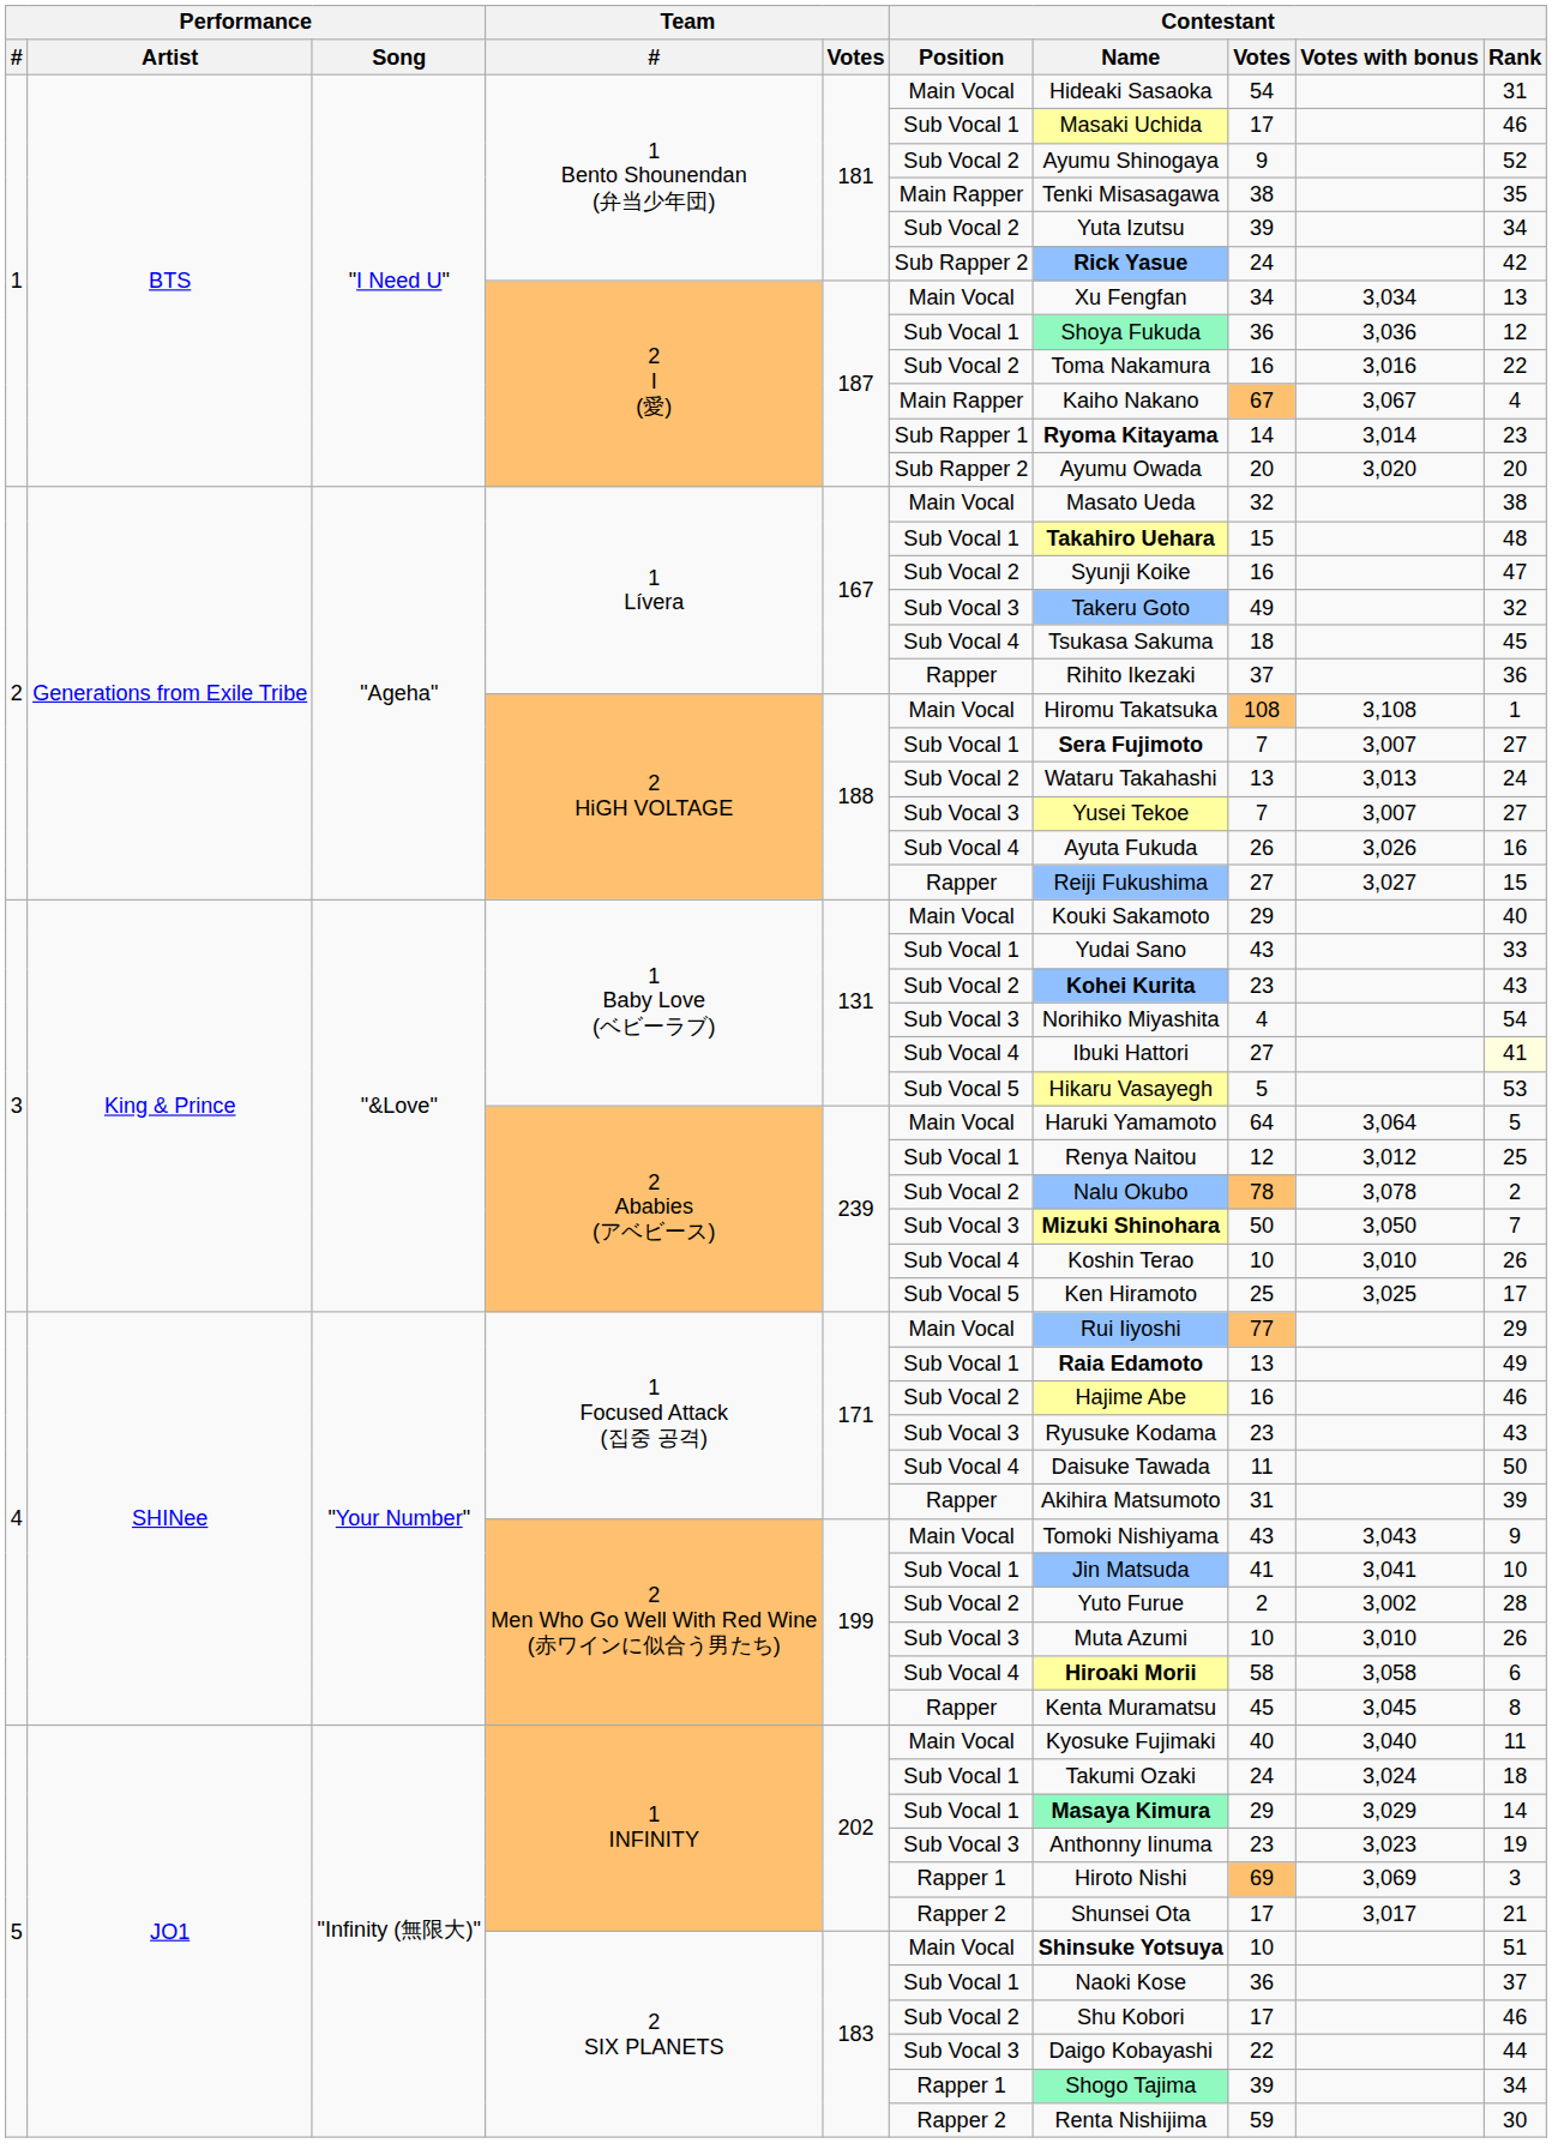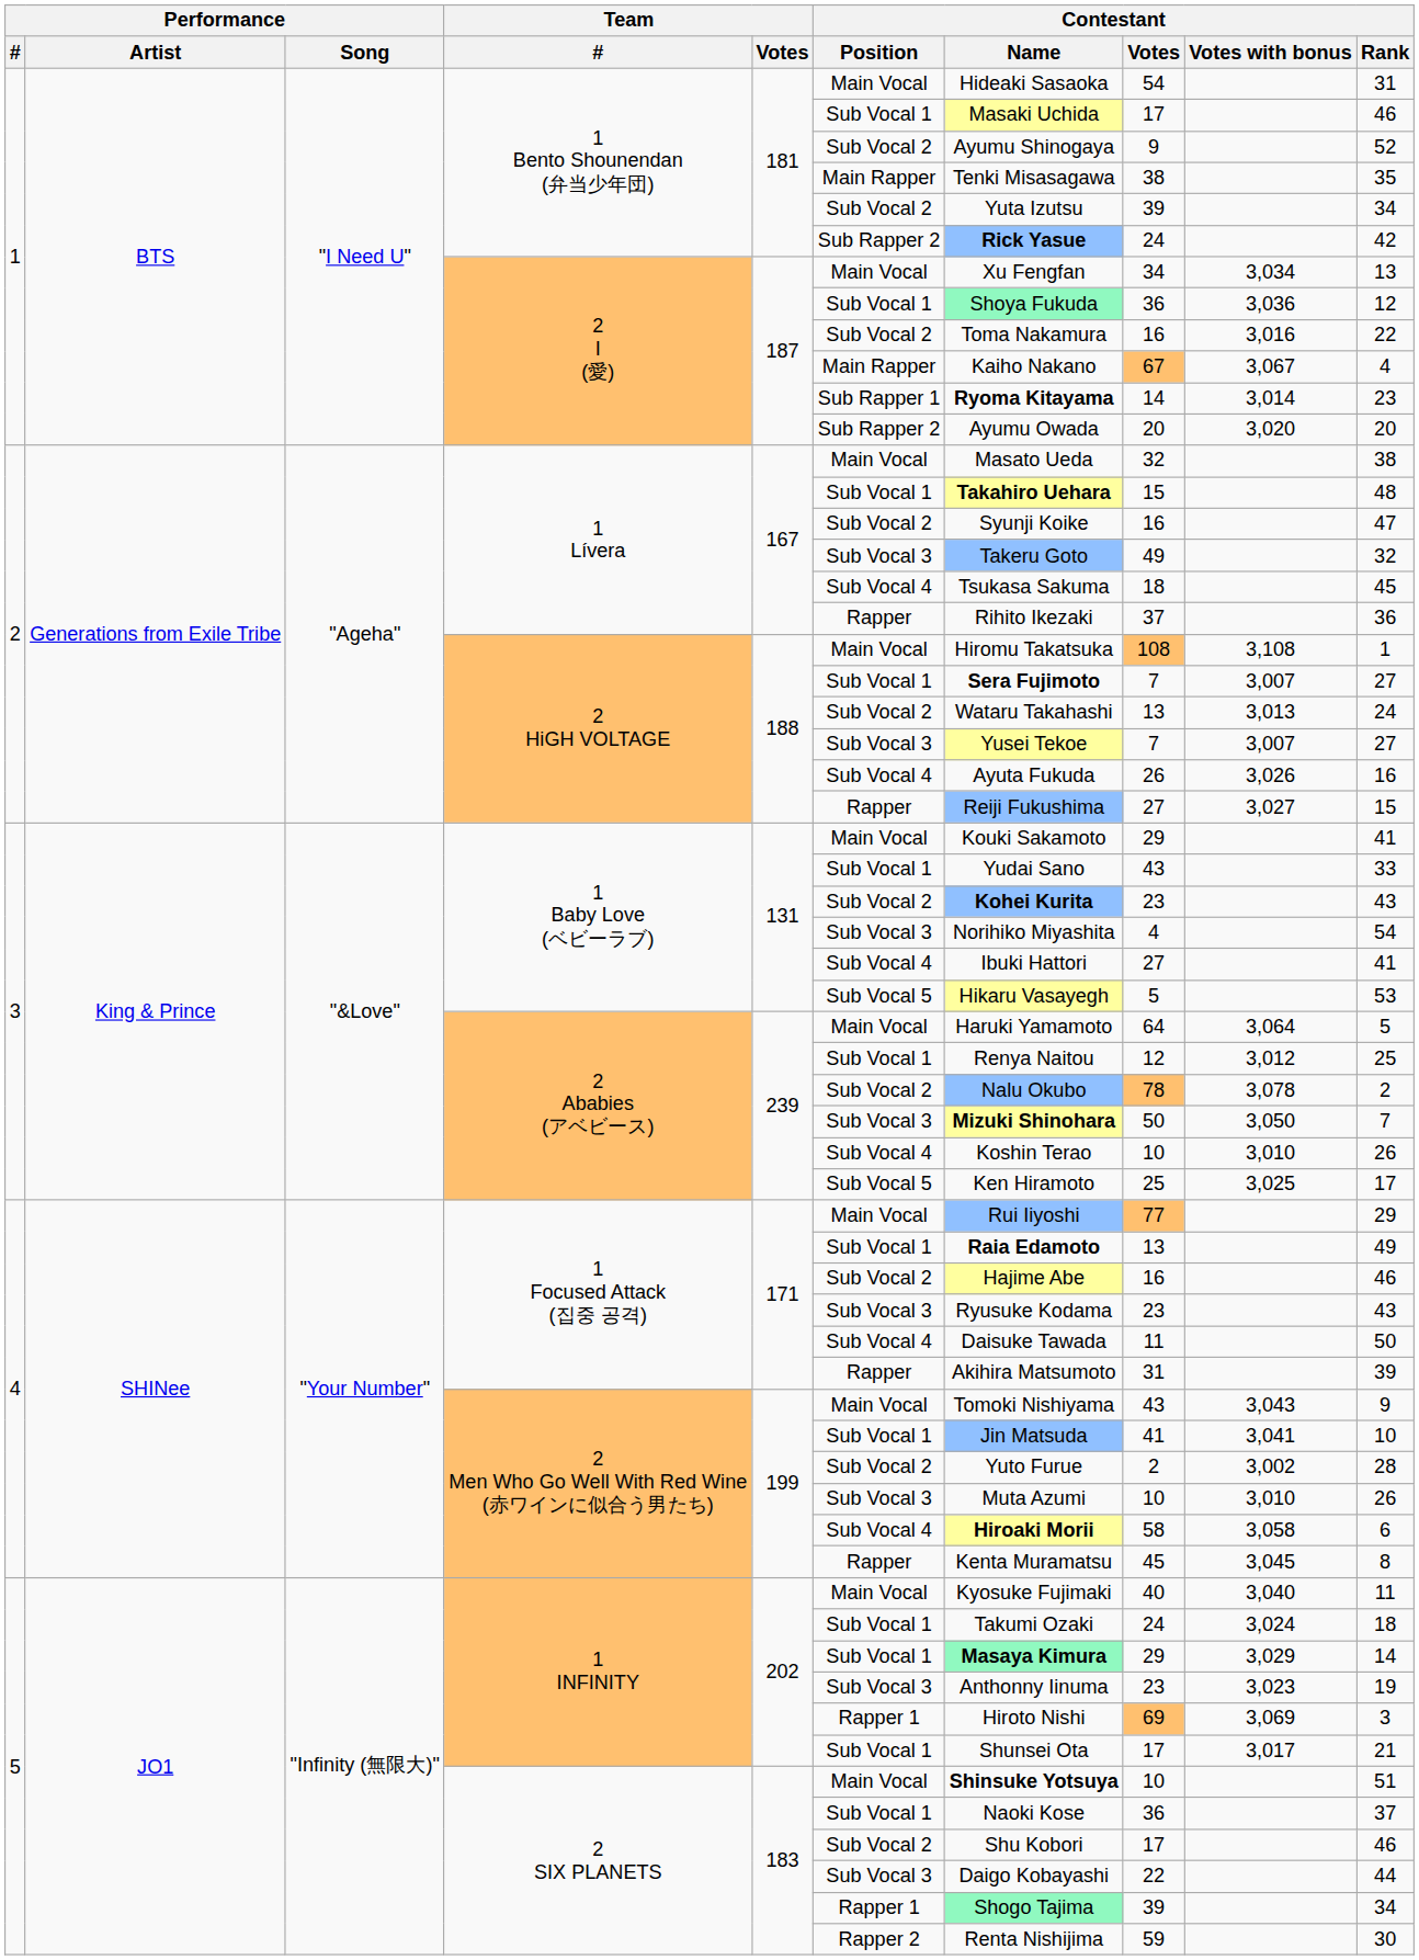row 27 | Contestant / Rank: 40 -> 41
row 31 | Contestant / Rank: lightyellow background -> no background
row 56 | Contestant / Position: Rapper 2 -> Sub Vocal 1
